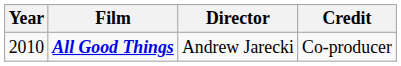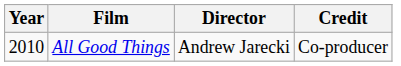row 2 | Film: bold -> normal
